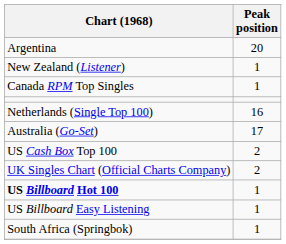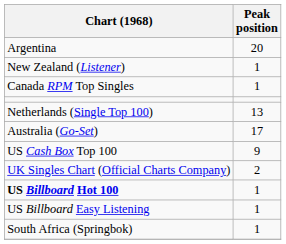row 6 | Peak position: 16 -> 13
row 8 | Peak position: 2 -> 9
